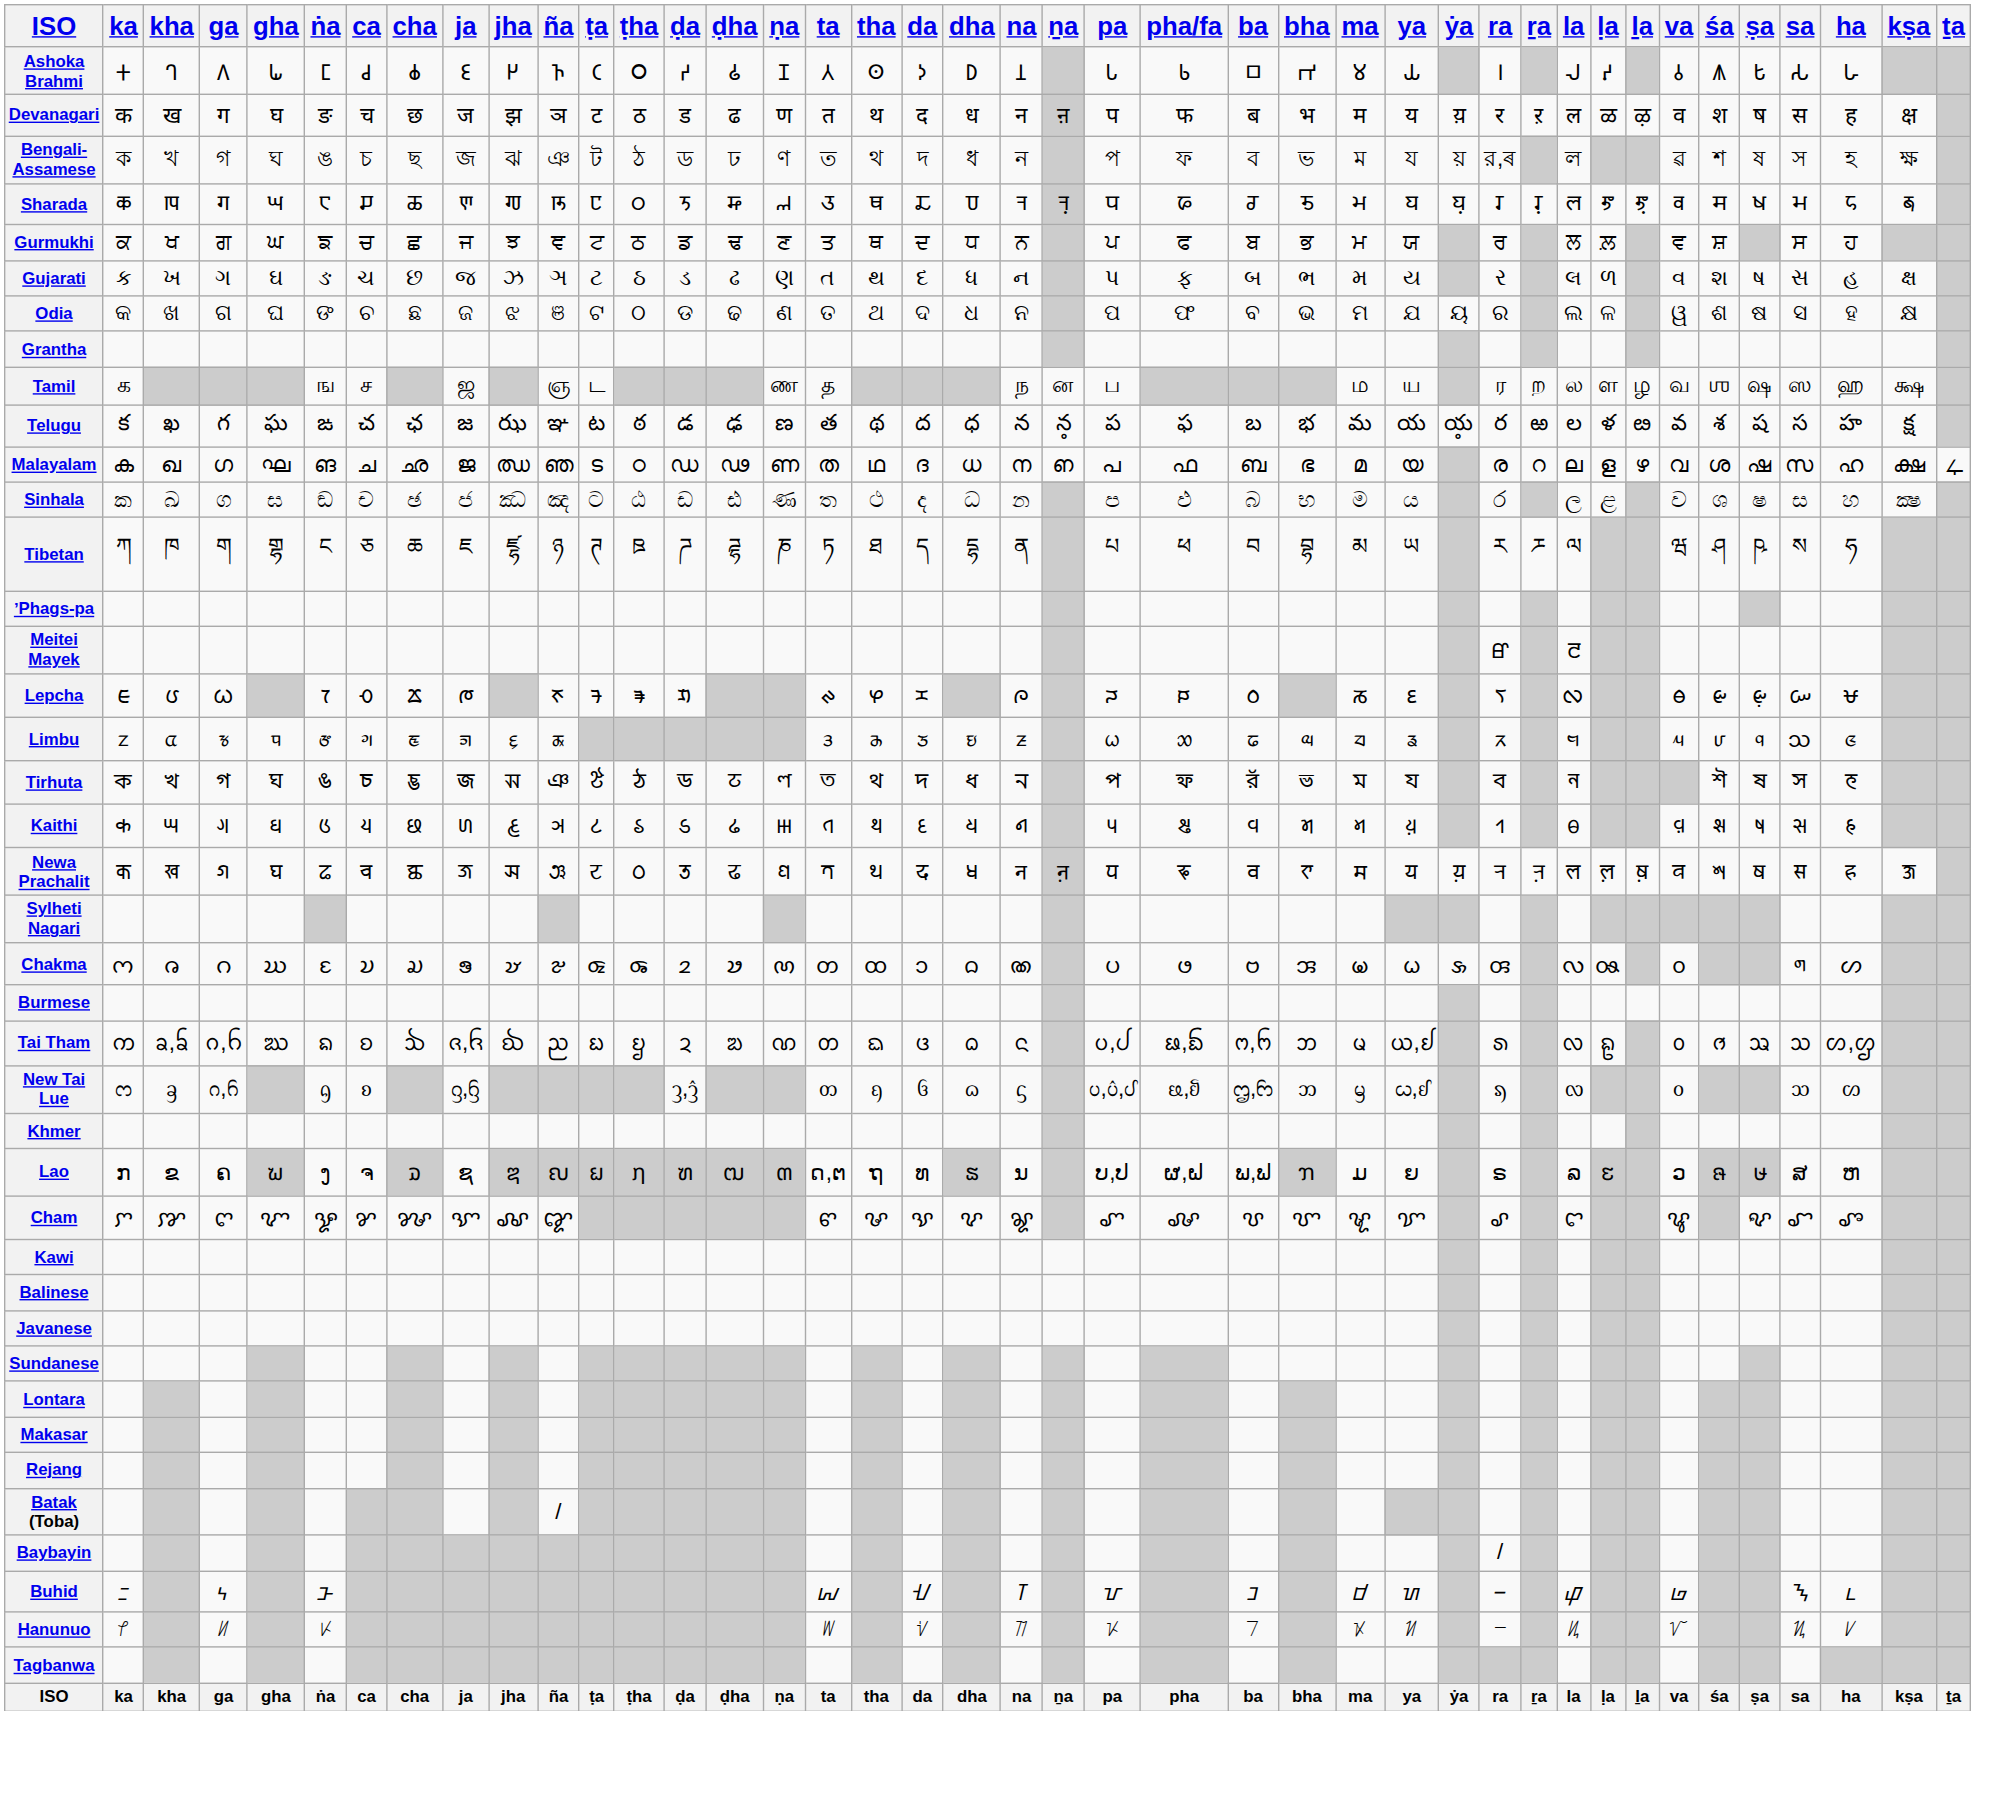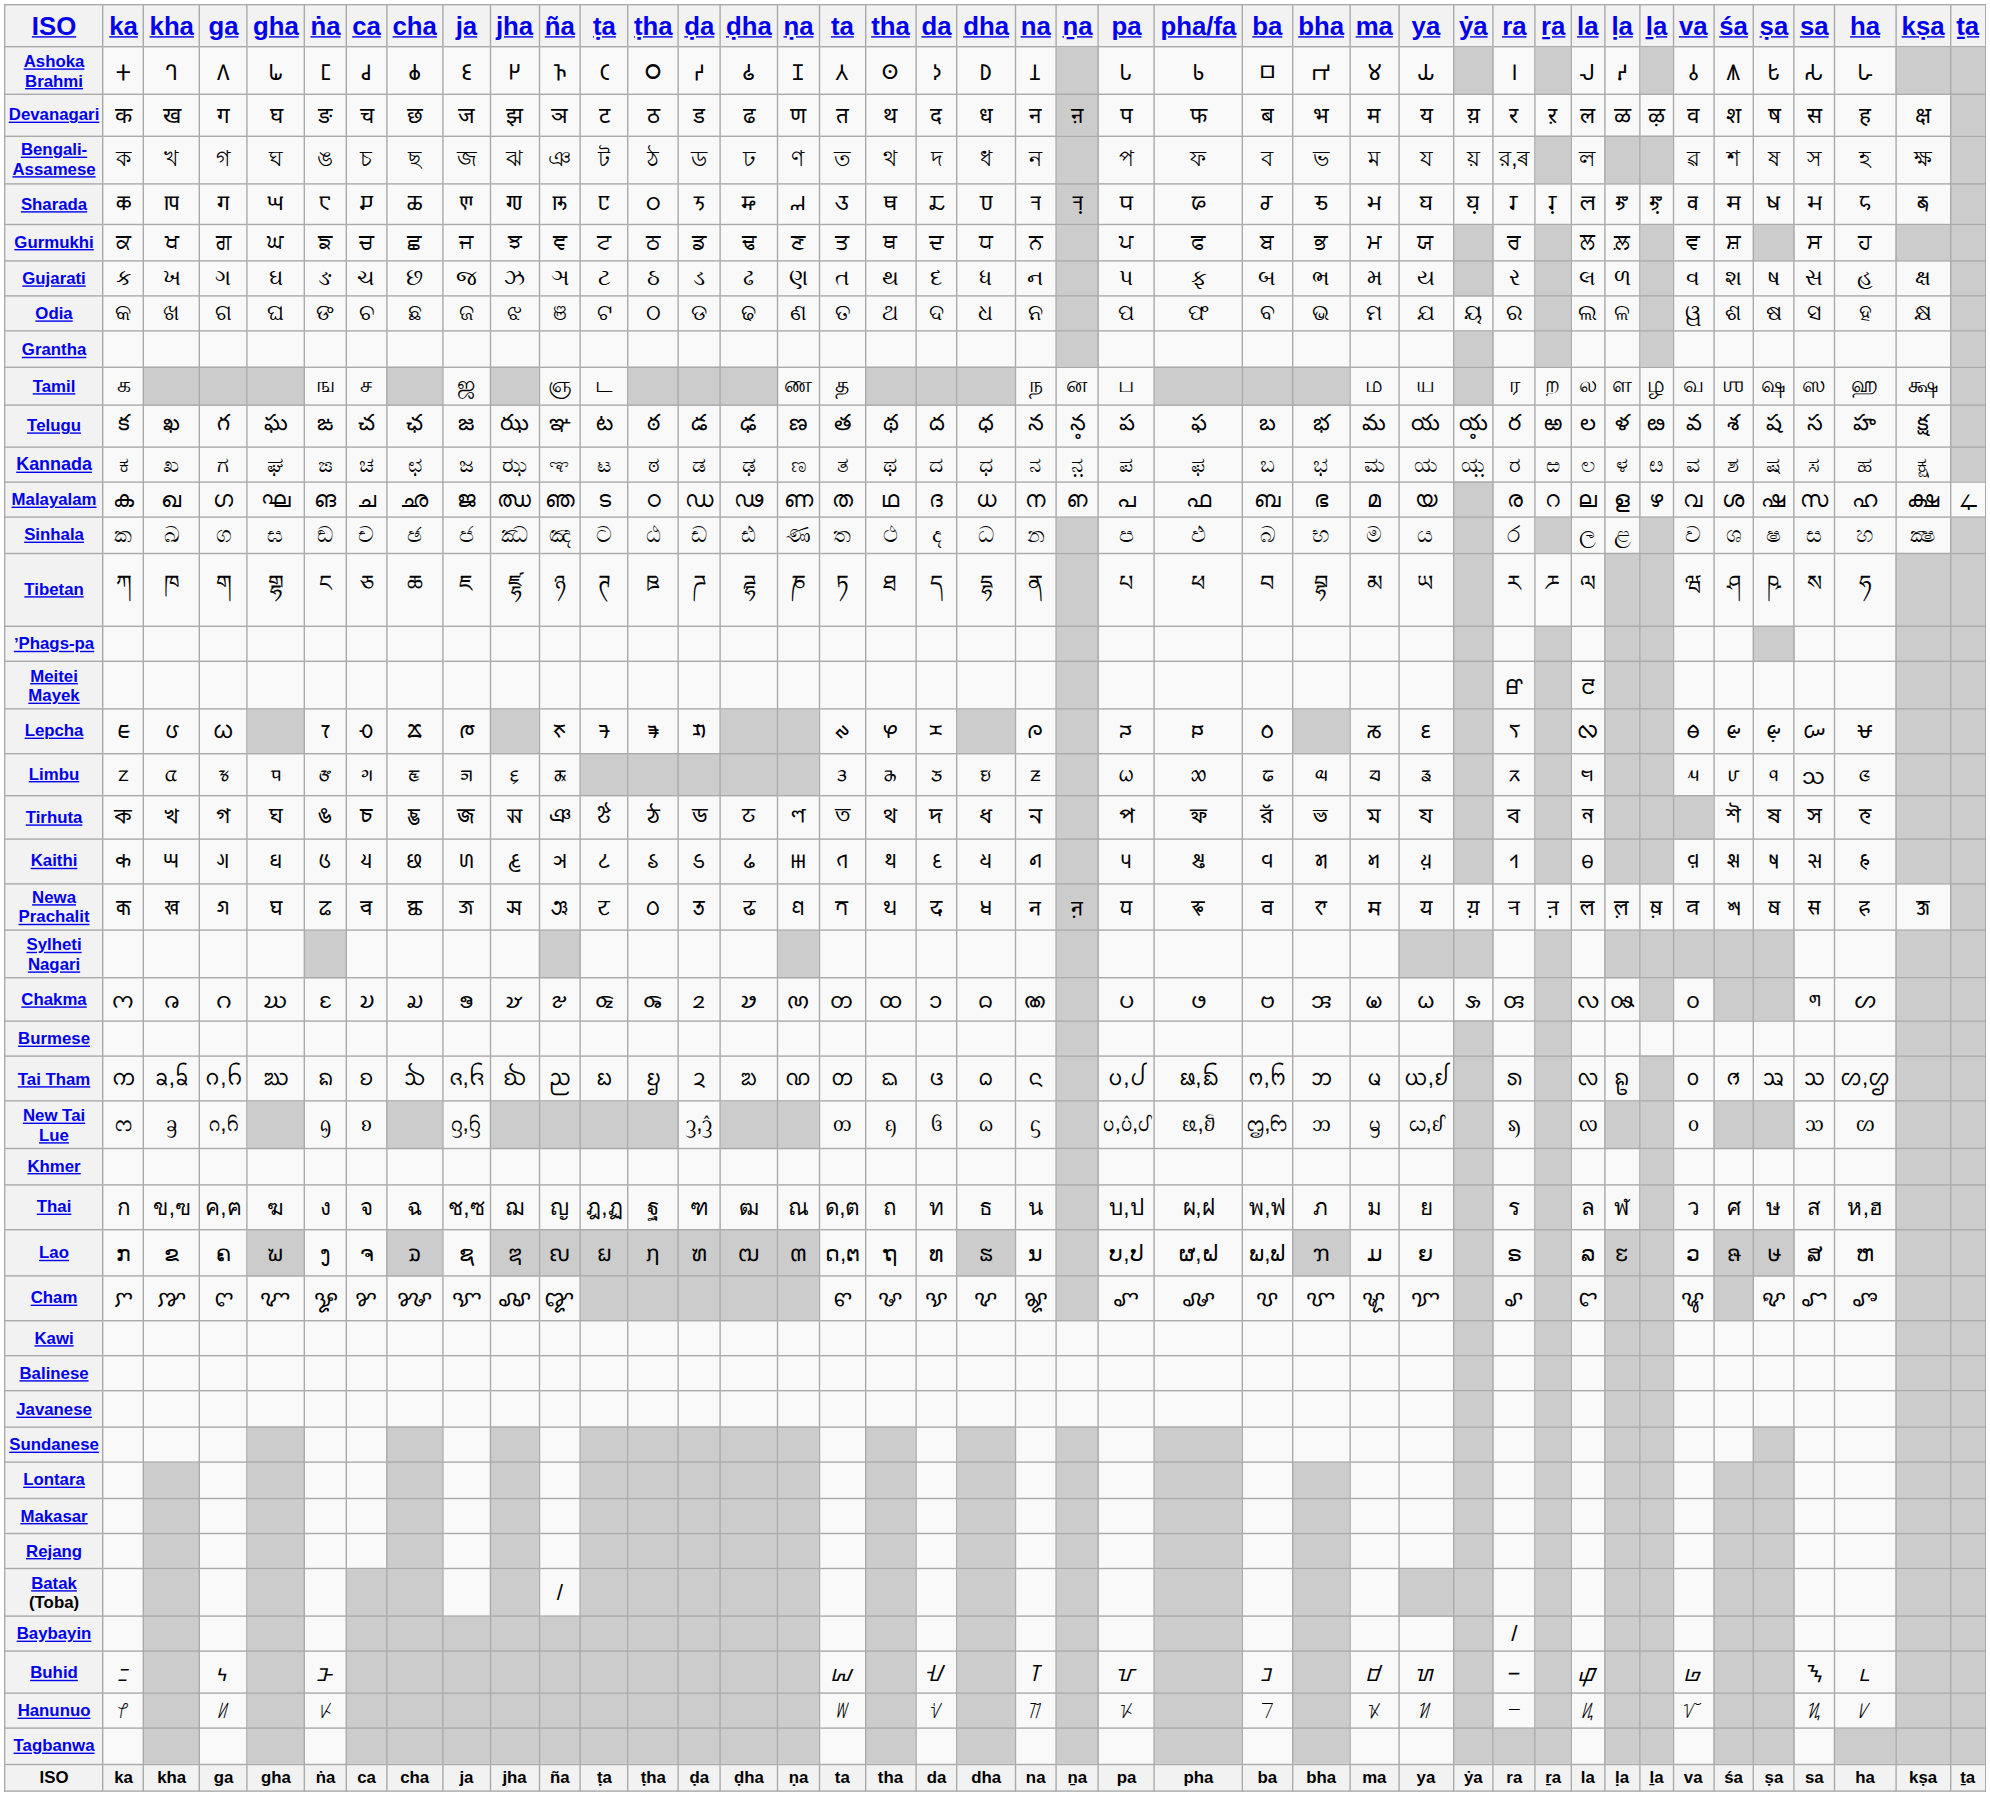+ row: Kannada | ಕ | ಖ | ಗ | ಘ | ಙ | ಚ | ಛ | ಜ | ಝ | ಞ | ಟ | ಠ | ಡ | ಢ | ಣ | ತ | ಥ | ದ | ಧ | ನ | ನ಼ | ಪ | ಫ | ಬ | ಭ | ಮ | ಯ | ಯ಼ | ರ | ಱ | ಲ | ಳ | ೞ | ವ | ಶ | ಷ | ಸ | ಹ | ಕ್ಷ
+ row: Thai | ก | ข,ฃ | ค,ฅ | ฆ | ง | จ | ฉ | ช,ซ | ฌ | ญ | ฎ,ฏ | ฐ | ฑ | ฒ | ณ | ด,ต | ถ | ท | ธ | น | บ,ป | ผ,ฝ | พ,ฟ | ภ | ม | ย | ร | ล | ฬ | ว | ศ | ษ | ส | ห,ฮ
